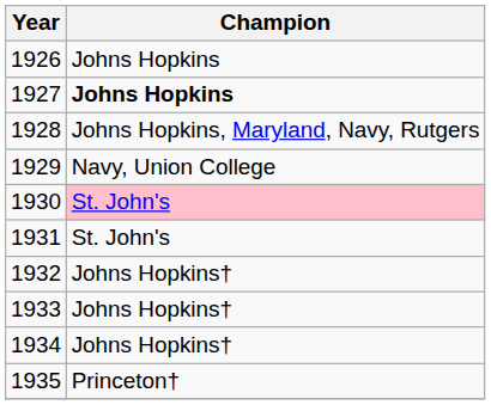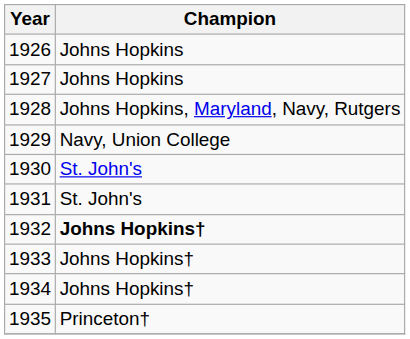1927 | Champion: bold -> normal
1930 | Champion: pink background -> no background
1932 | Champion: normal -> bold
